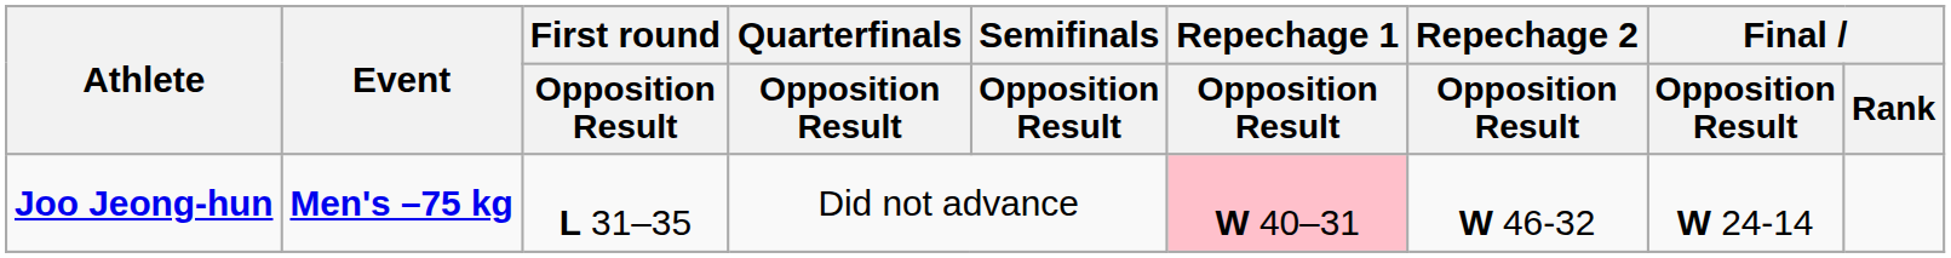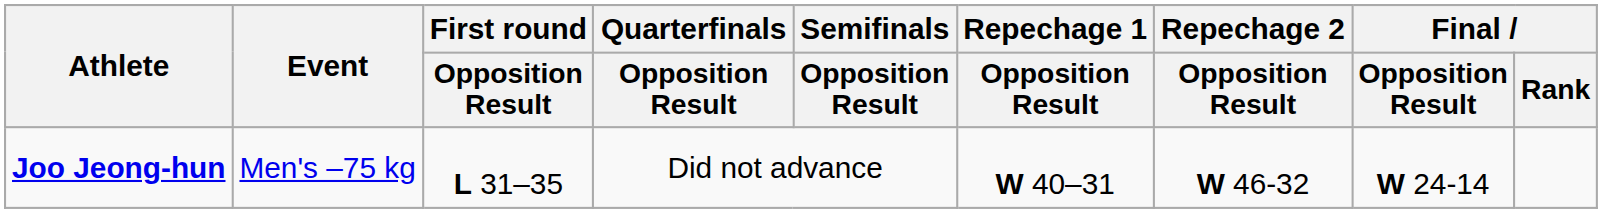Joo Jeong-hun | Event: bold -> normal
Joo Jeong-hun | Repechage 1 / Opposition Result: pink background -> no background
